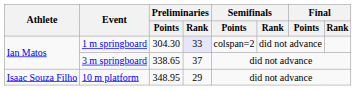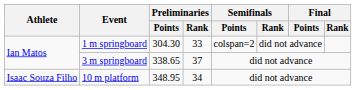1 m springboard | Preliminaries / Rank: lavender background -> no background
10 m platform | Preliminaries / Rank: 29 -> 34
